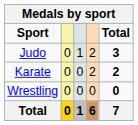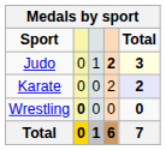Judo | column 4: normal -> bold
Judo | Total: no background -> lightyellow background
Karate | Total: no background -> lavender background
Wrestling | column 2: normal -> bold
